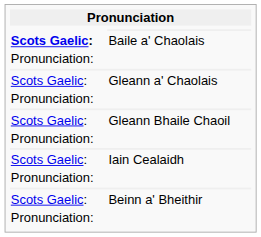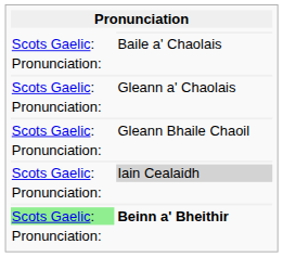Baile a' Chaolais | column 1: bold -> normal
Iain Cealaidh | column 2: no background -> lightgrey background
Beinn a' Bheithir | column 1: no background -> lightgreen background
Beinn a' Bheithir | column 2: normal -> bold
